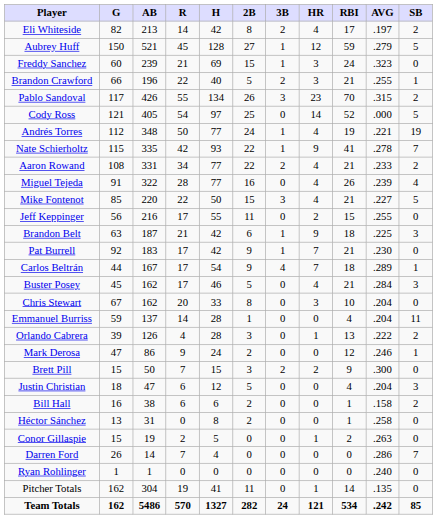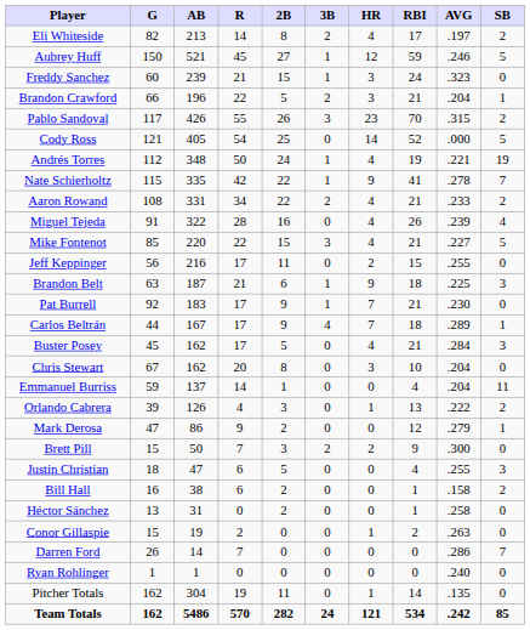- column: H | 42 | 128 | 69 | 40 | 134 | 97 | 77 | 93 | 77 | 77 | 50 | 55 | 42 | 42 | 54 | 46 | 33 | 28 | 28 | 24 | 15 | 12 | 6 | 8 | 5 | 4 | 0 | 41 | 1327
Aubrey Huff | AVG: .279 -> .246
Brandon Crawford | AVG: .255 -> .204
Mark Derosa | AVG: .246 -> .279
Justin Christian | AVG: .204 -> .255
